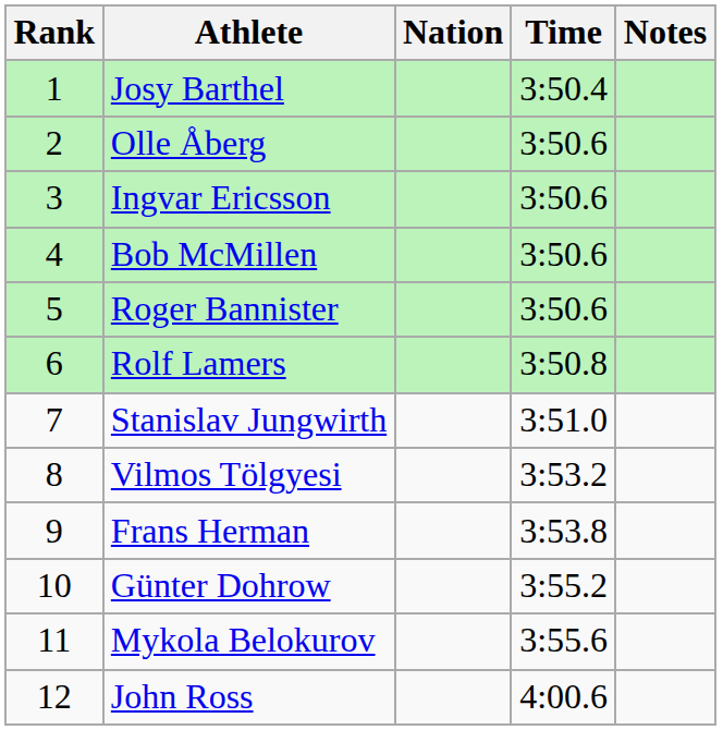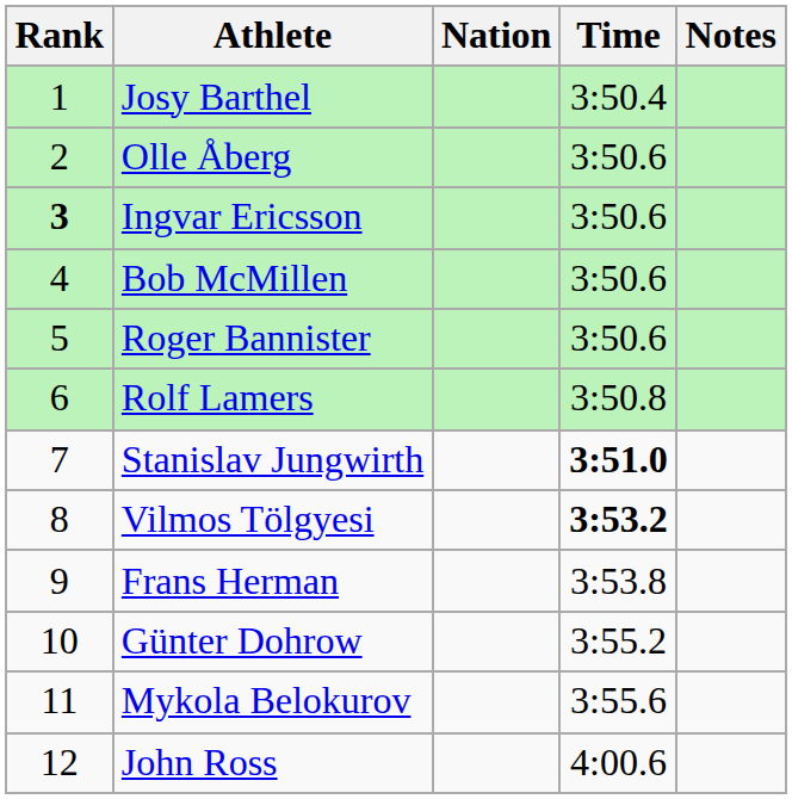Ingvar Ericsson | Rank: normal -> bold
Stanislav Jungwirth | Time: normal -> bold
Vilmos Tölgyesi | Time: normal -> bold
